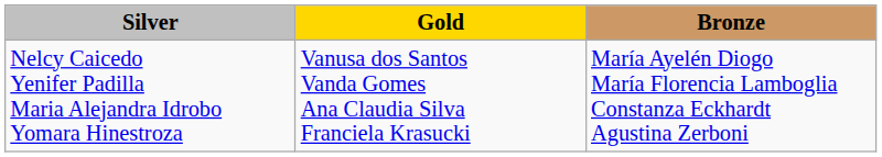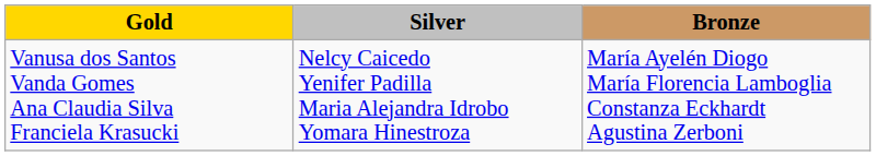columns swapped: Gold <-> Silver
